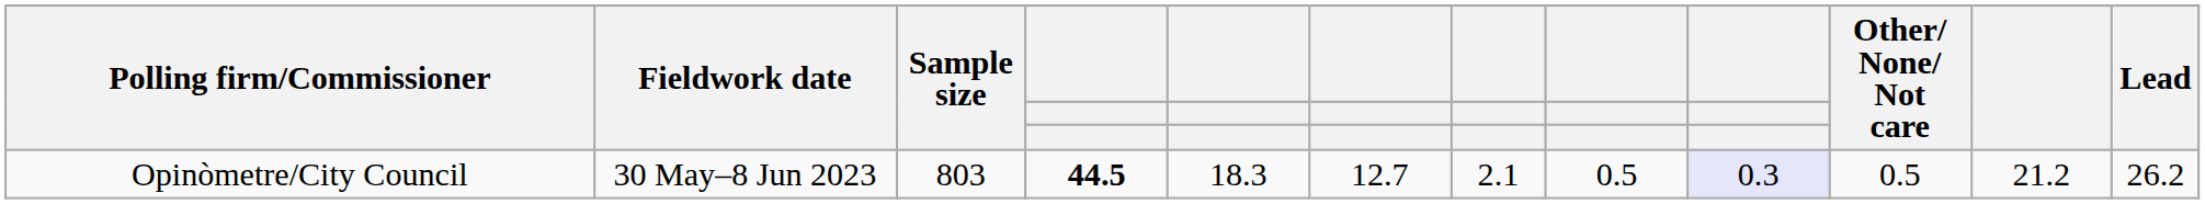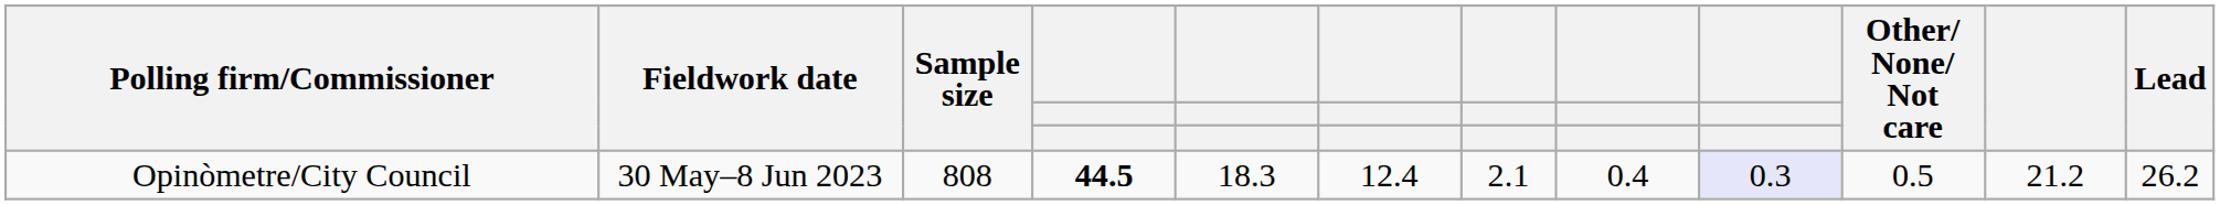Opinòmetre/City Council | Sample size: 803 -> 808
Opinòmetre/City Council | column 6: 12.7 -> 12.4
Opinòmetre/City Council | column 8: 0.5 -> 0.4
